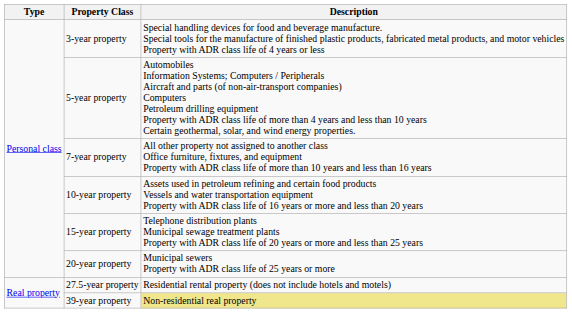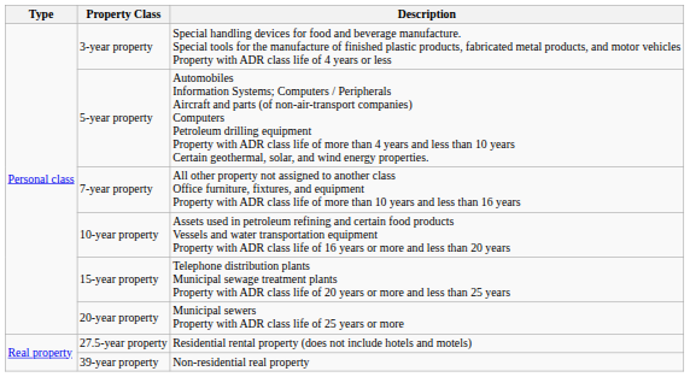39-year property | Description: khaki background -> no background
